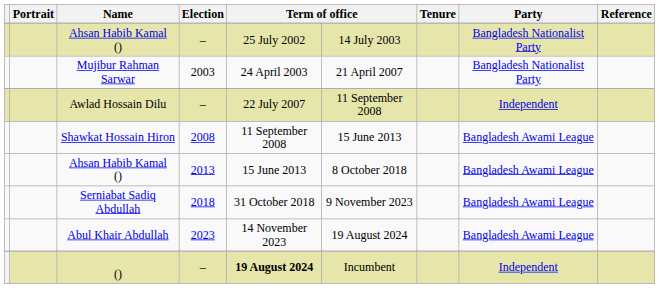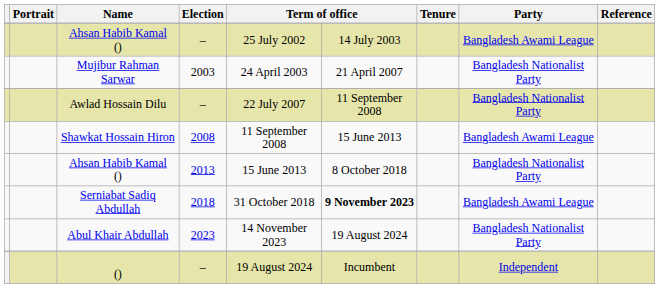Ahsan Habib Kamal () / – | Party: Bangladesh Nationalist Party -> Bangladesh Awami League
Awlad Hossain Dilu | Party: Independent -> Bangladesh Nationalist Party
Ahsan Habib Kamal () / 2013 | Party: Bangladesh Awami League -> Bangladesh Nationalist Party
Serniabat Sadiq Abdullah | column 6: normal -> bold
Abul Khair Abdullah | Party: Bangladesh Awami League -> Bangladesh Nationalist Party
() | column 5: bold -> normal
